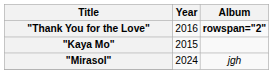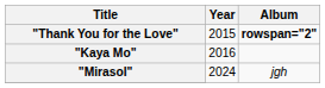"Thank You for the Love" | Year: 2016 -> 2015
"Kaya Mo" | Year: 2015 -> 2016
